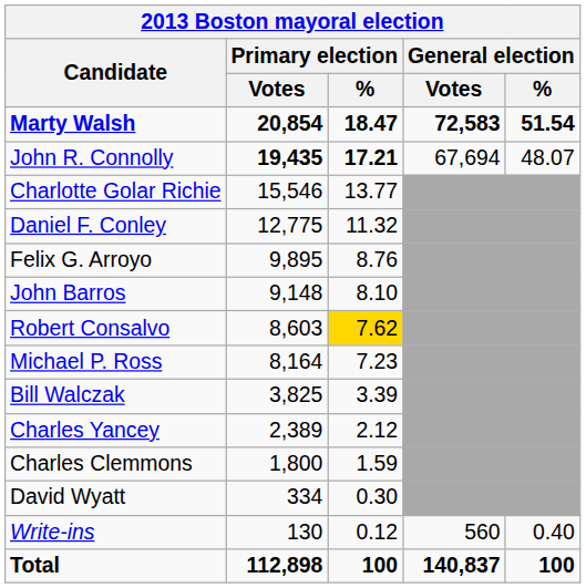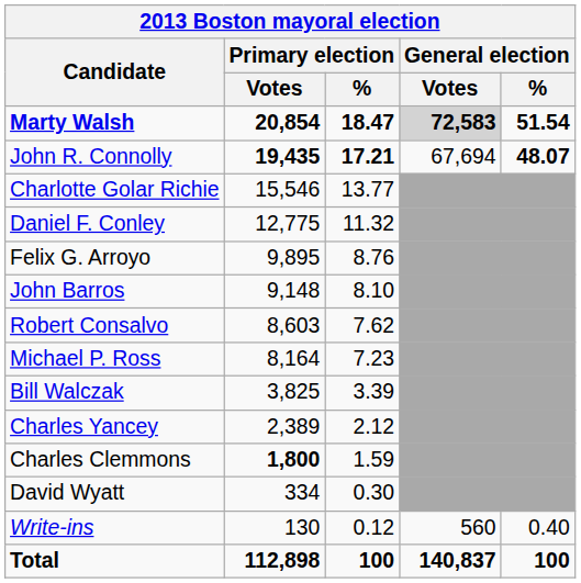Marty Walsh | General election / Votes: no background -> lightgrey background
John R. Connolly | General election / %: normal -> bold
Robert Consalvo | Primary election / %: gold background -> no background
Charles Clemmons | Primary election / Votes: normal -> bold
